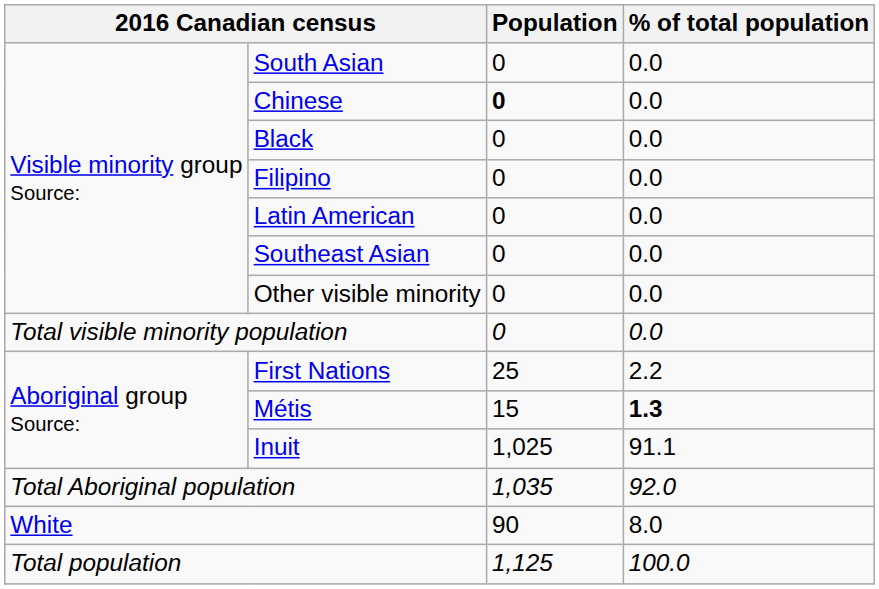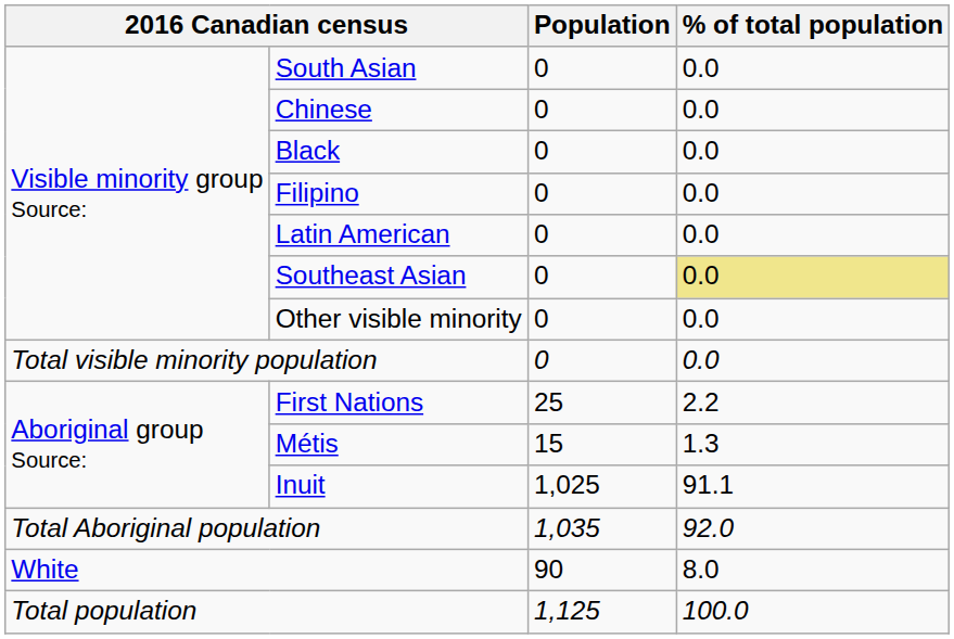Chinese | Population: bold -> normal
Southeast Asian | % of total population: no background -> khaki background
Métis | % of total population: bold -> normal
